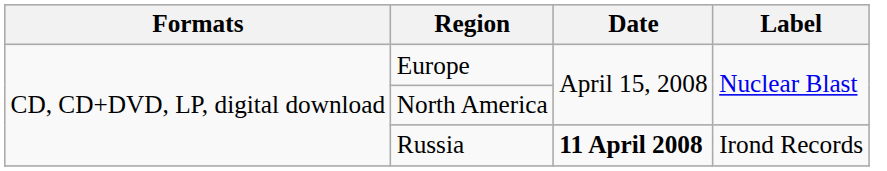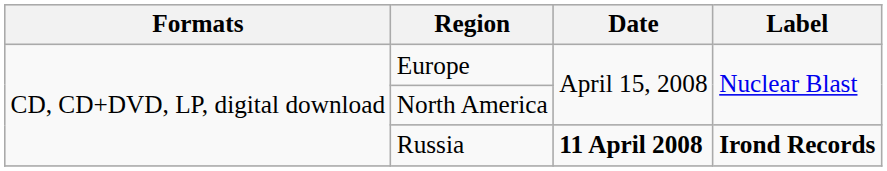Russia | Label: normal -> bold
